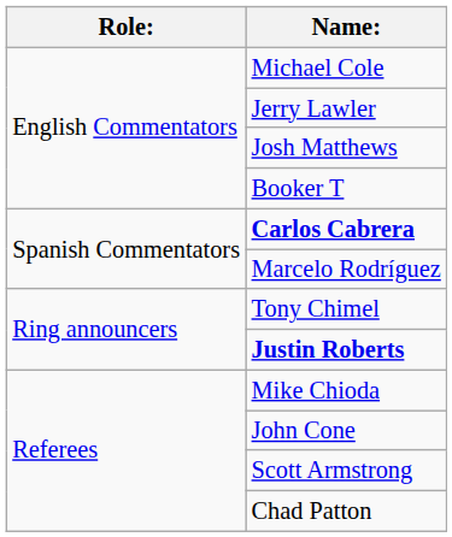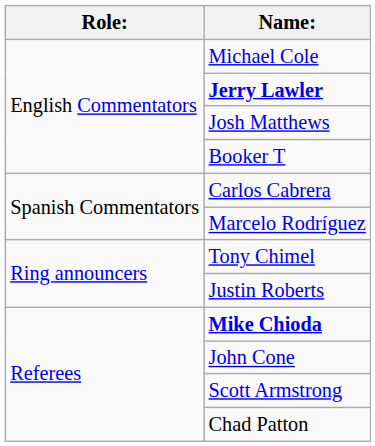Jerry Lawler | Name:: normal -> bold
Carlos Cabrera | Name:: bold -> normal
Justin Roberts | Name:: bold -> normal
Mike Chioda | Name:: normal -> bold
